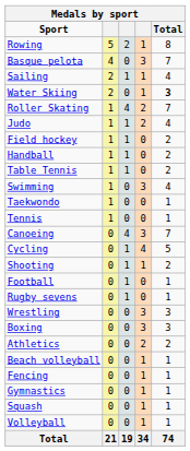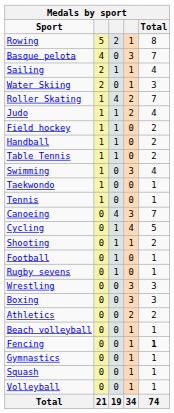Water Skiing | Total: bold -> normal
Fencing | Total: normal -> bold
